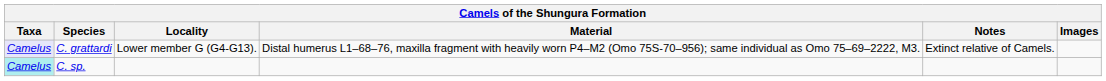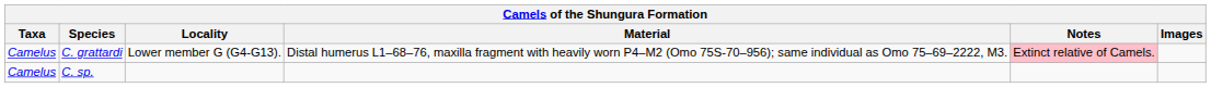C. grattardi | Taxa: lavender background -> no background
C. grattardi | Notes: no background -> pink background
C. sp. | Taxa: paleturquoise background -> no background
